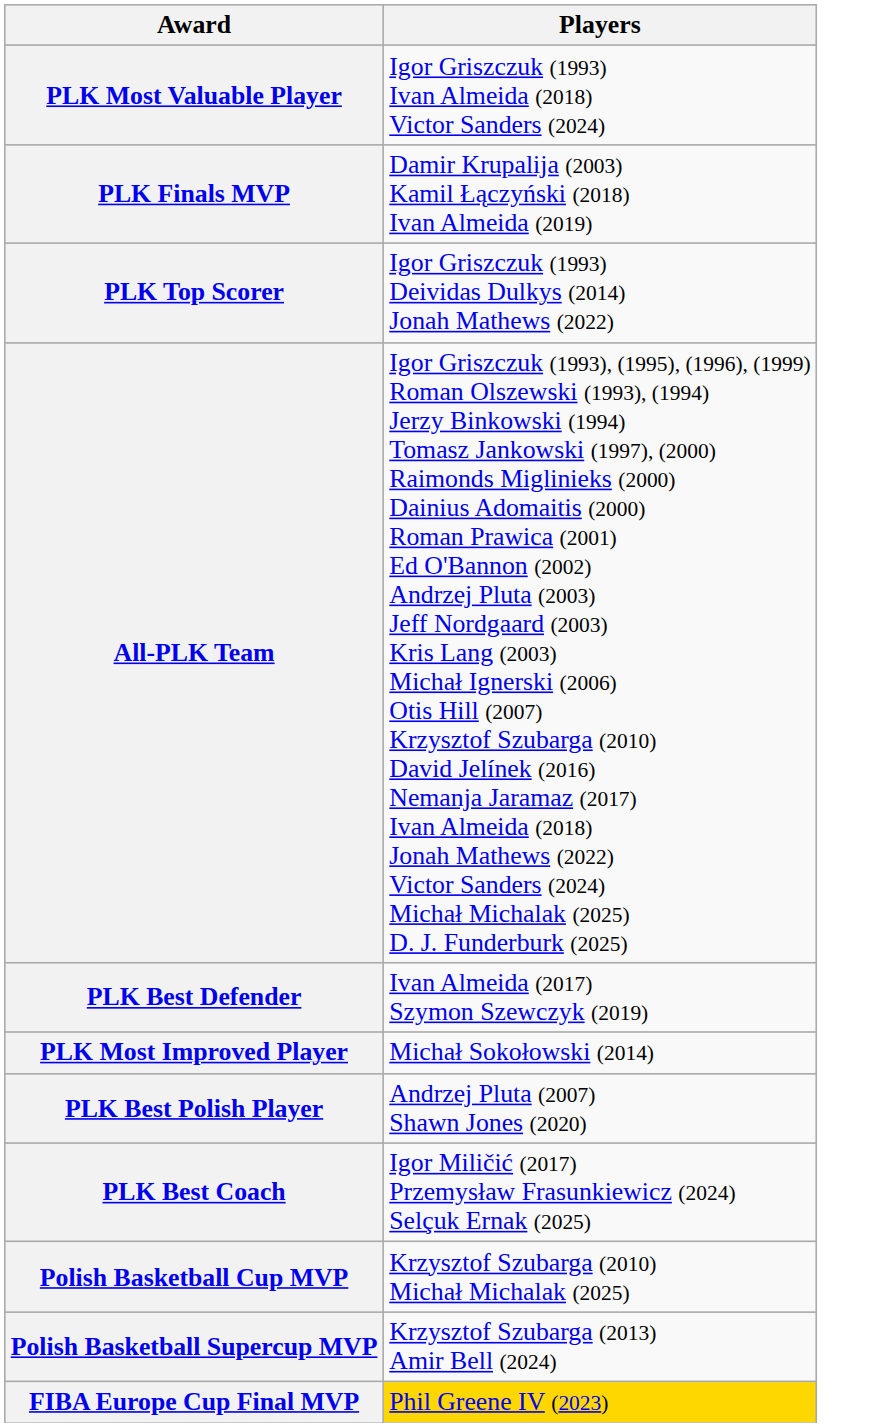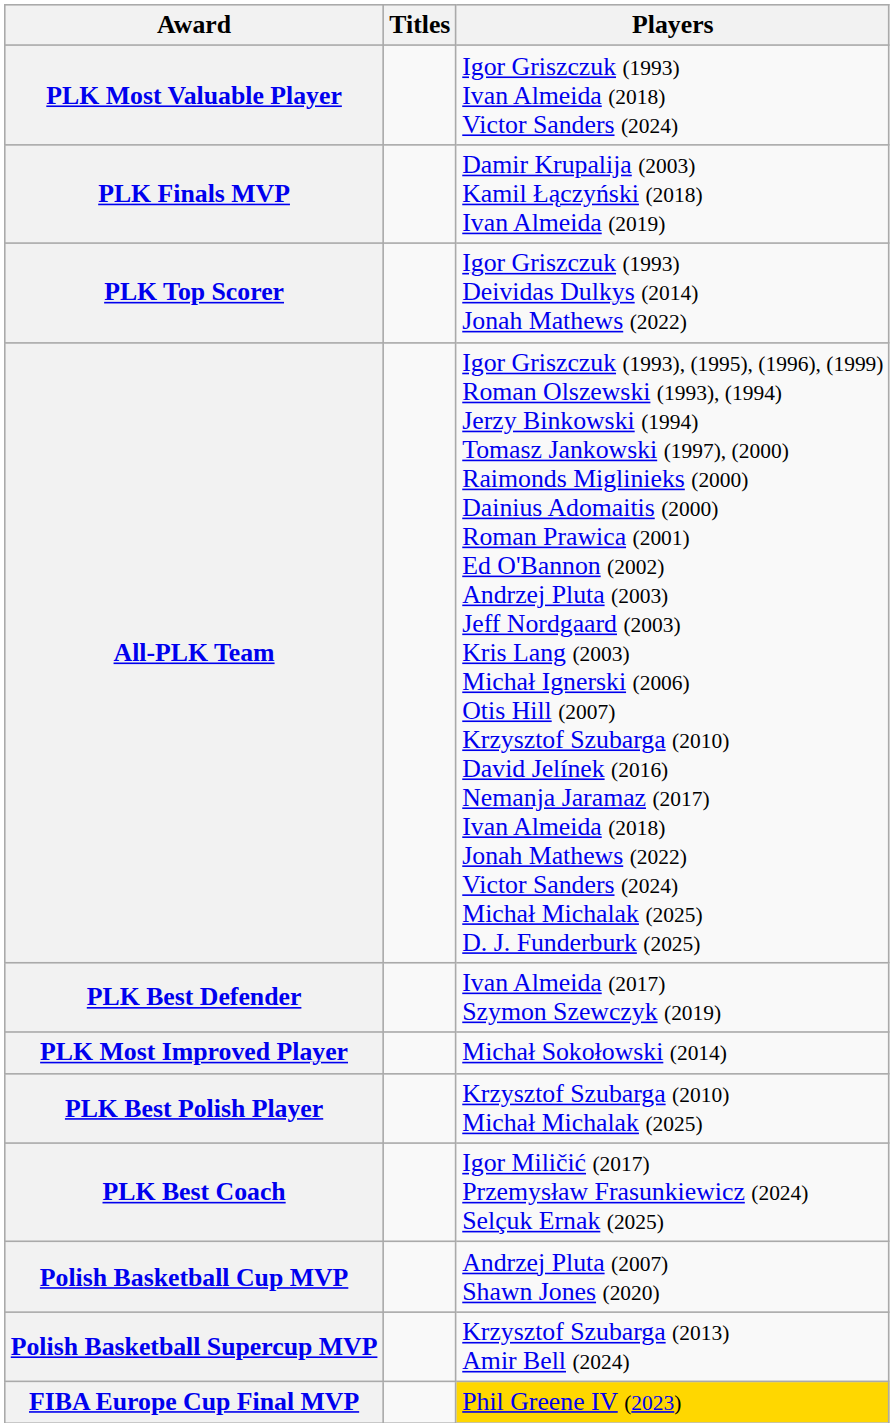+ column: Titles
PLK Best Polish Player | Players: Andrzej Pluta (2007) Shawn Jones (2020) -> Krzysztof Szubarga (2010) Michał Michalak (2025)
Polish Basketball Cup MVP | Players: Krzysztof Szubarga (2010) Michał Michalak (2025) -> Andrzej Pluta (2007) Shawn Jones (2020)
